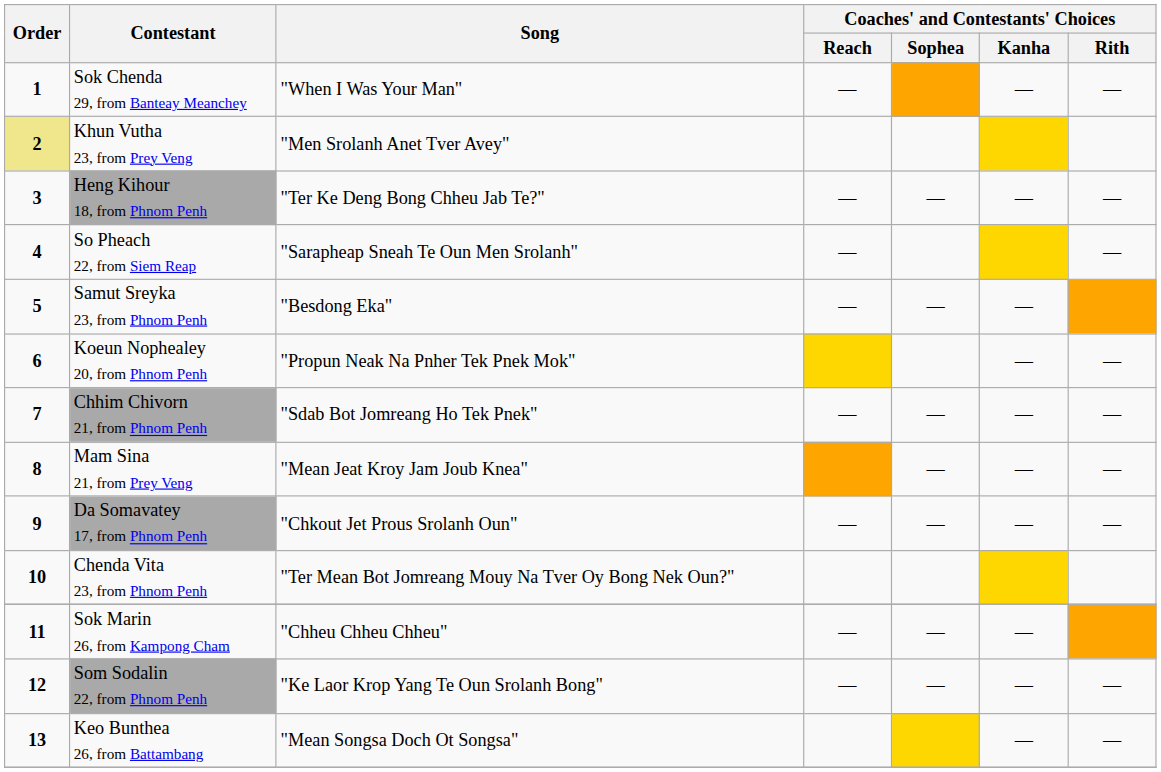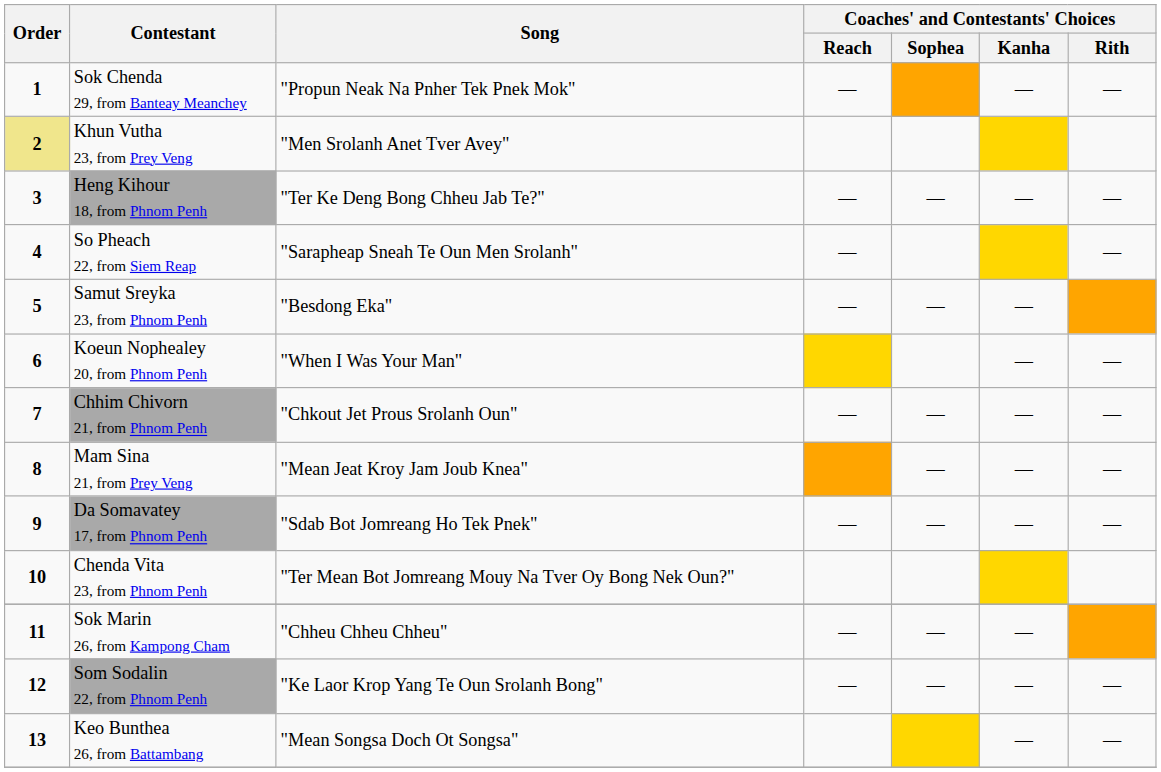Sok Chenda 29, from Banteay Meanchey | Song: "When I Was Your Man" -> "Propun Neak Na Pnher Tek Pnek Mok"
Koeun Nophealey 20, from Phnom Penh | Song: "Propun Neak Na Pnher Tek Pnek Mok" -> "When I Was Your Man"
Chhim Chivorn 21, from Phnom Penh | Song: "Sdab Bot Jomreang Ho Tek Pnek" -> "Chkout Jet Prous Srolanh Oun"
Da Somavatey 17, from Phnom Penh | Song: "Chkout Jet Prous Srolanh Oun" -> "Sdab Bot Jomreang Ho Tek Pnek"
